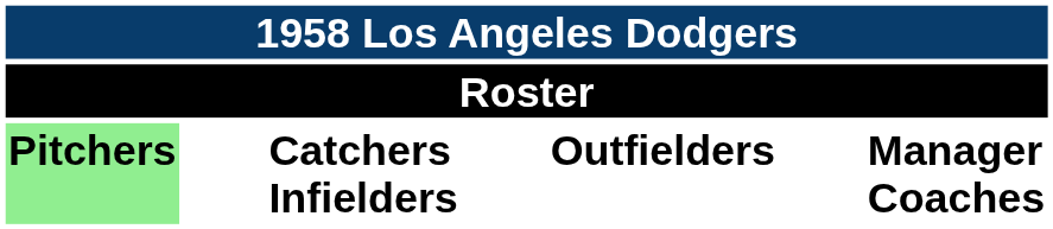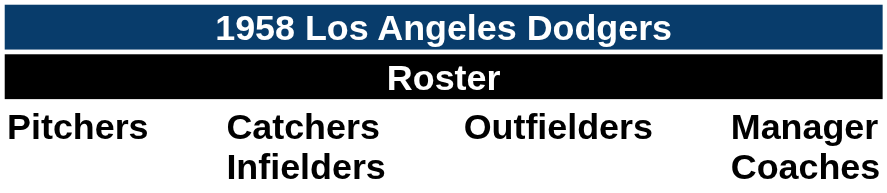Pitchers | column 1: lightgreen background -> no background
